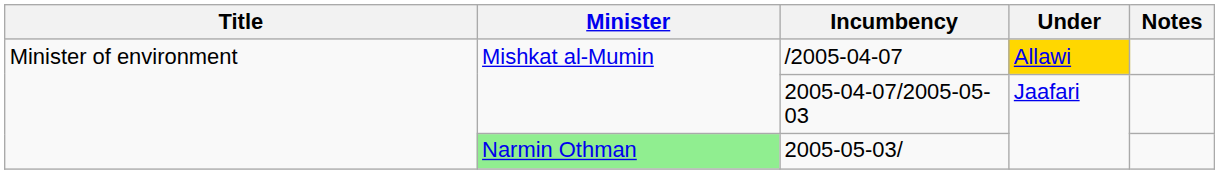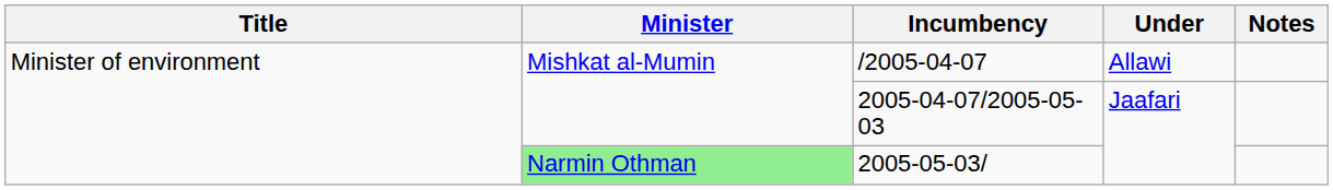/2005-04-07 | Under: gold background -> no background
